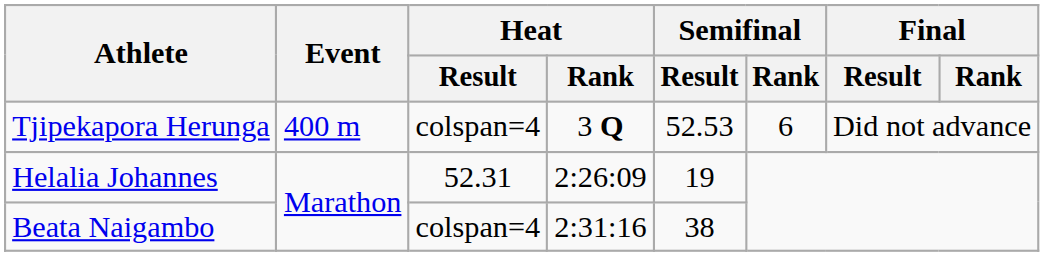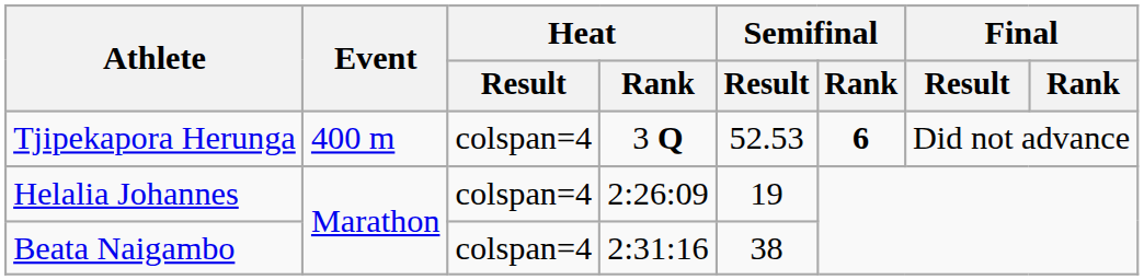Tjipekapora Herunga | Semifinal / Rank: normal -> bold
Helalia Johannes | Heat / Result: 52.31 -> colspan=4
